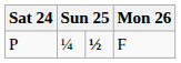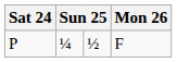P | column 3: bold -> normal
